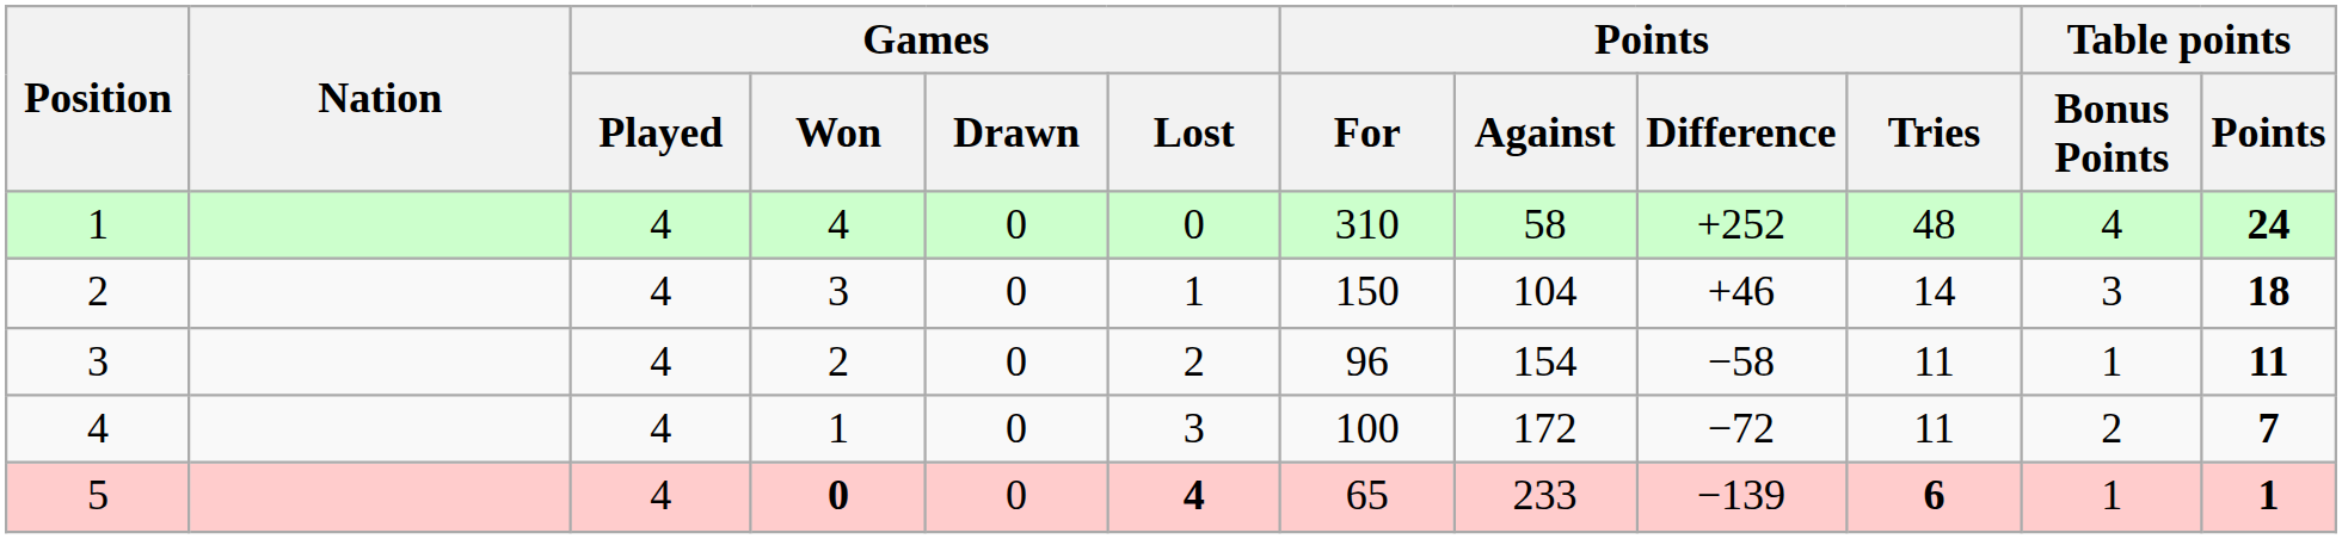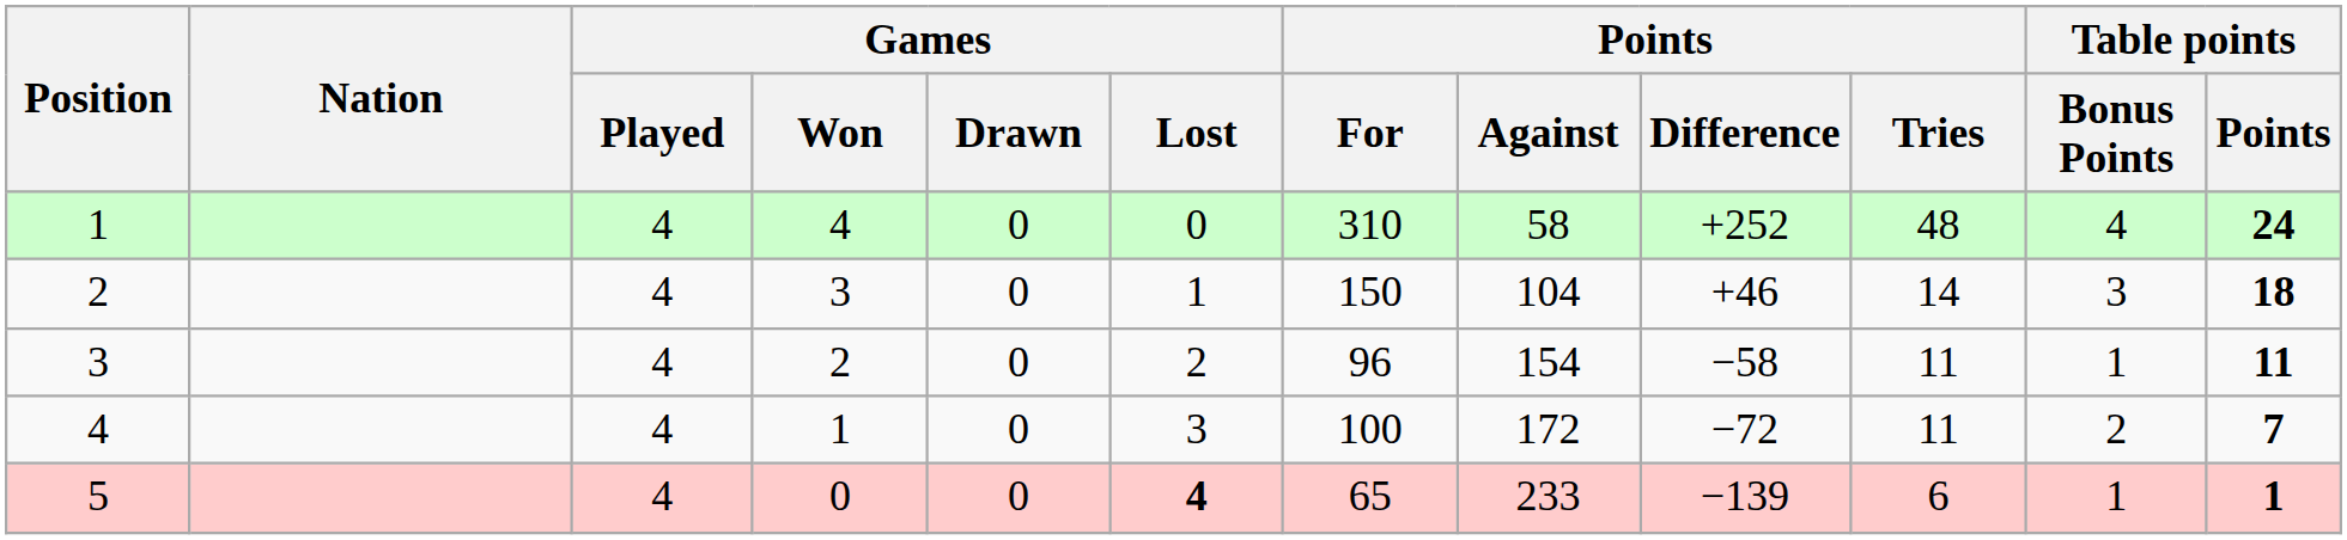5 | Games / Won: bold -> normal
5 | Points / Tries: bold -> normal
